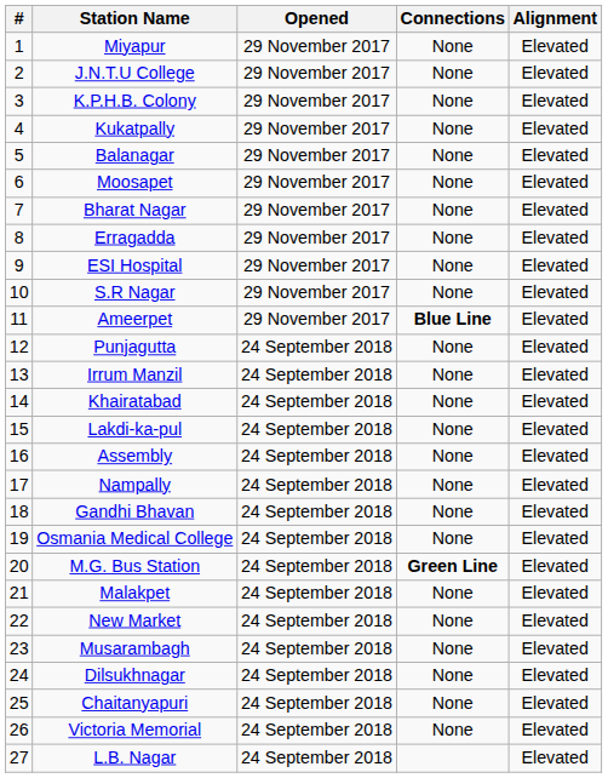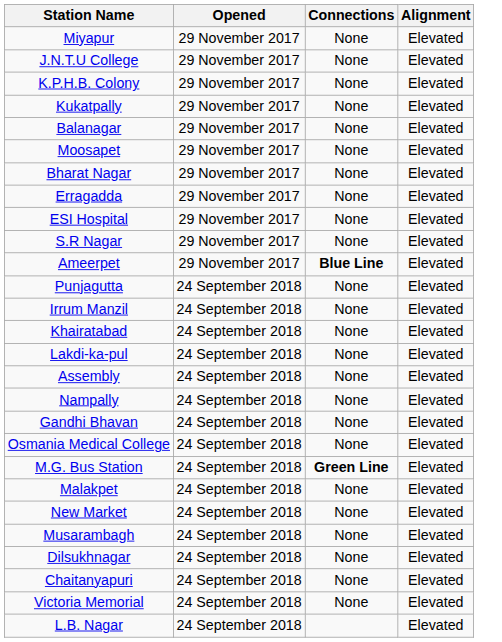- column: # | 1 | 2 | 3 | 4 | 5 | 6 | 7 | 8 | 9 | 10 | 11 | 12 | 13 | 14 | 15 | 16 | 17 | 18 | 19 | 20 | 21 | 22 | 23 | 24 | 25 | 26 | 27
